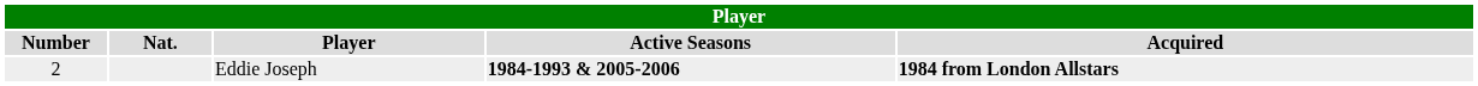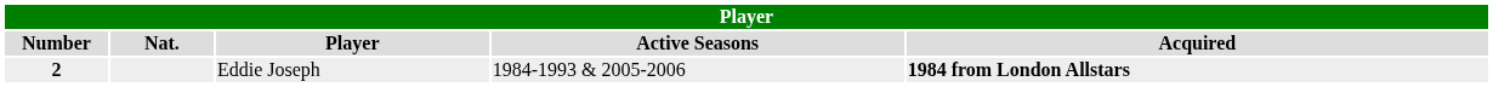Eddie Joseph | Number: normal -> bold
Eddie Joseph | Active Seasons: bold -> normal
